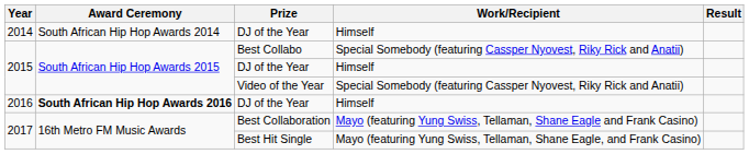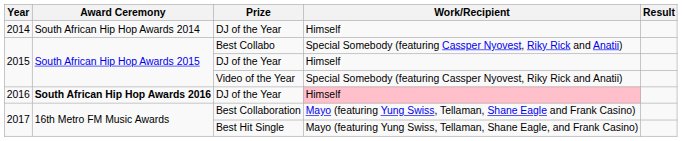2016 / DJ of the Year | Work/Recipient: no background -> pink background
